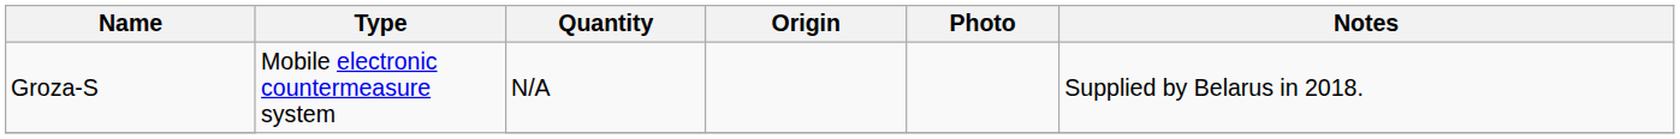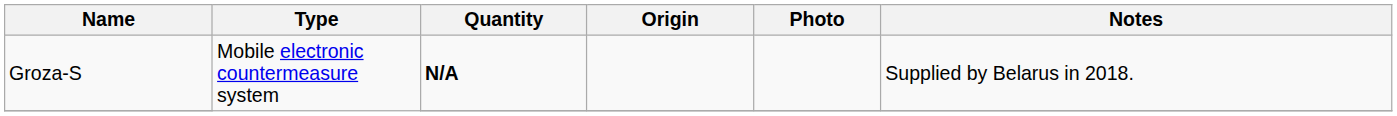Groza-S | Quantity: normal -> bold
